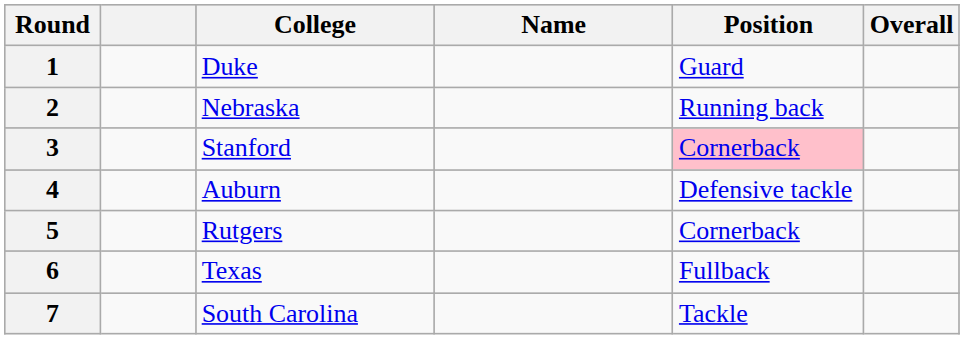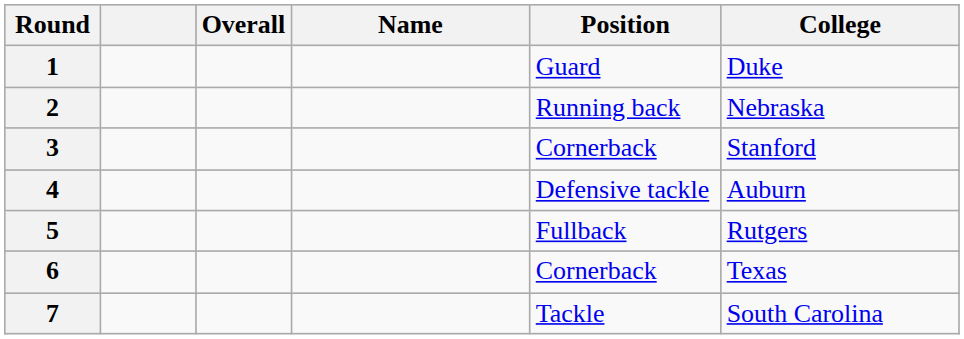columns swapped: Overall <-> College
3 | Position: pink background -> no background
5 | Position: Cornerback -> Fullback
6 | Position: Fullback -> Cornerback
